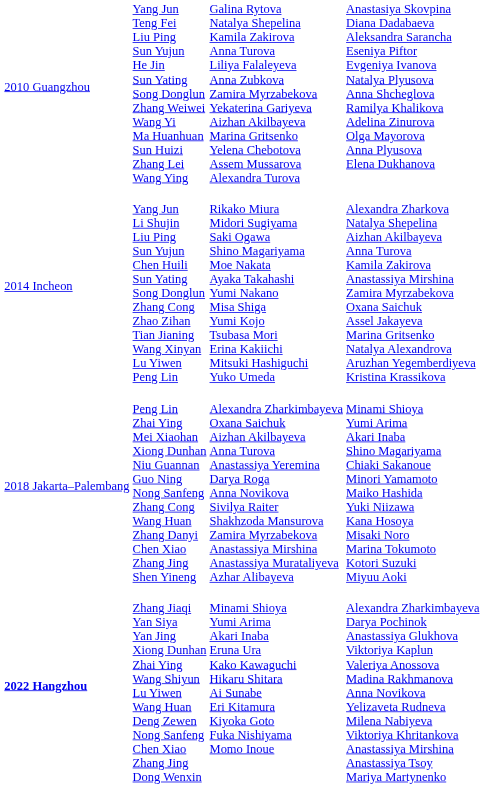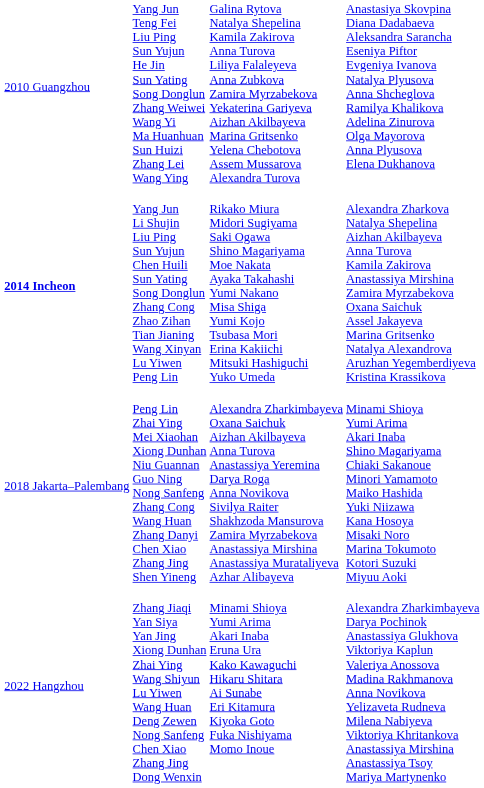2014 Incheon | column 1: normal -> bold
2022 Hangzhou | column 1: bold -> normal
